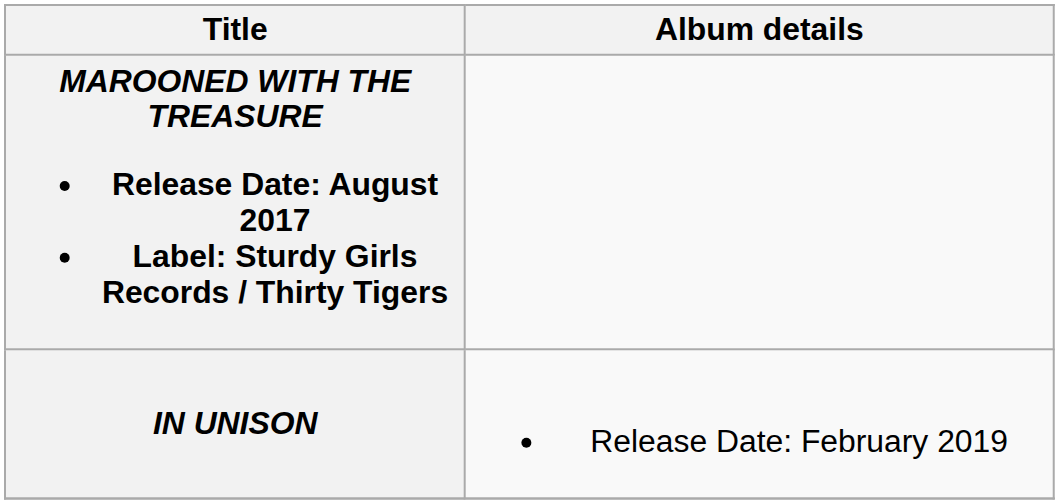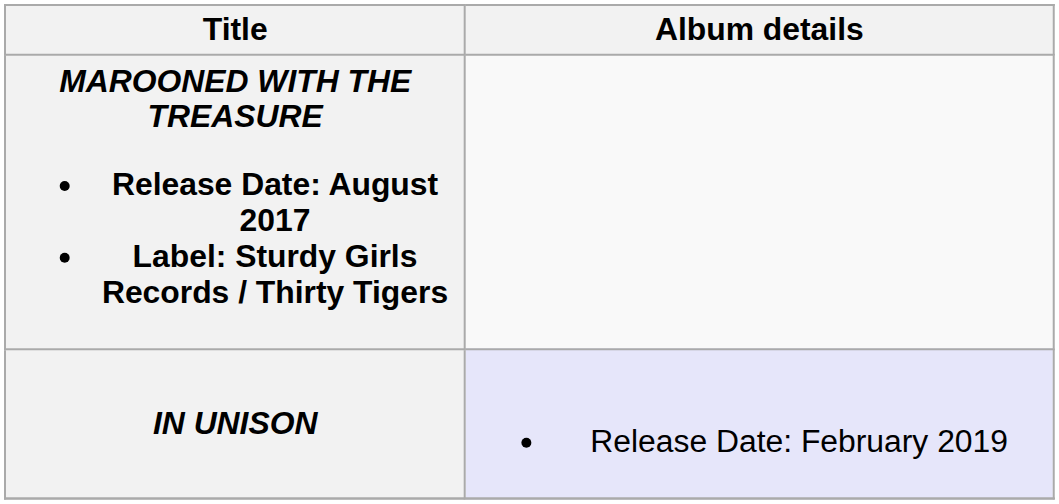IN UNISON | Album details: no background -> lavender background
